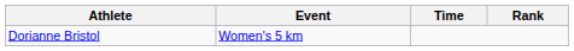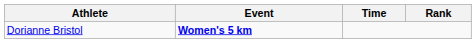Dorianne Bristol | Event: normal -> bold
